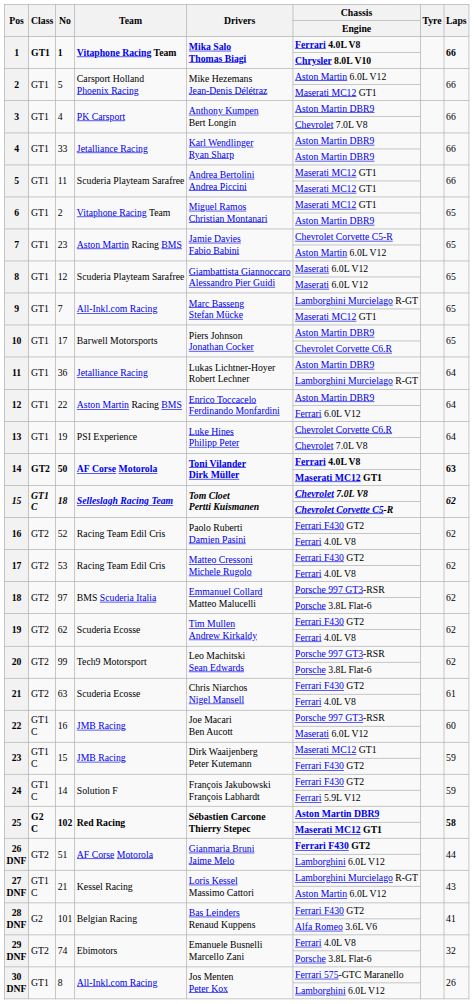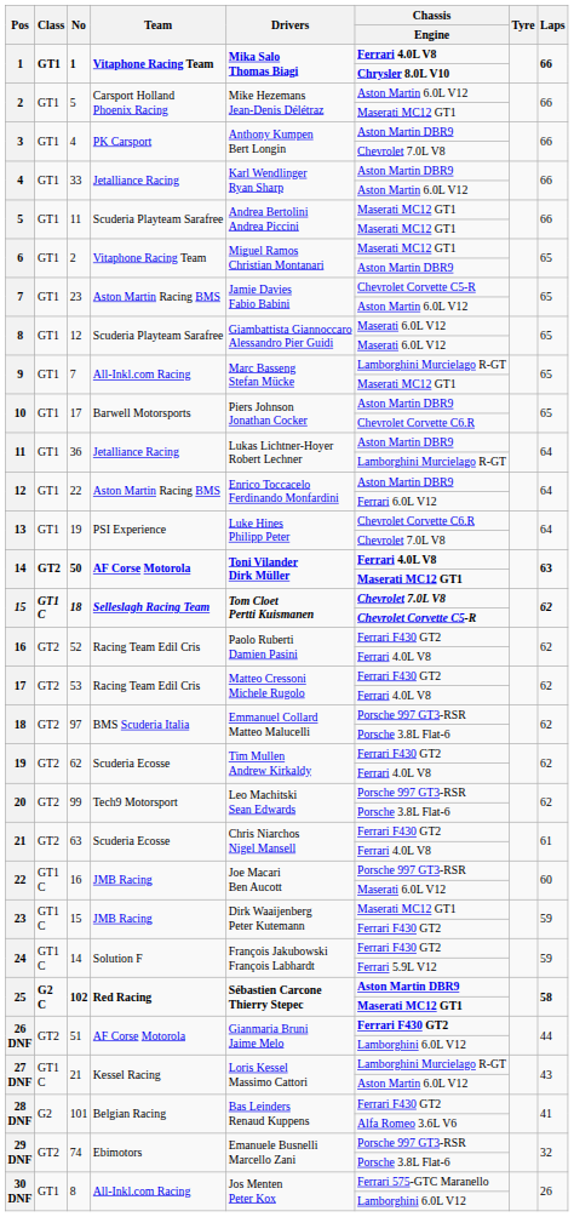row 10 | Chassis / Engine: Aston Martin DBR9 -> Aston Martin 6.0L V12
row 59 | Chassis / Engine: Ferrari 4.0L V8 -> Porsche 997 GT3-RSR
